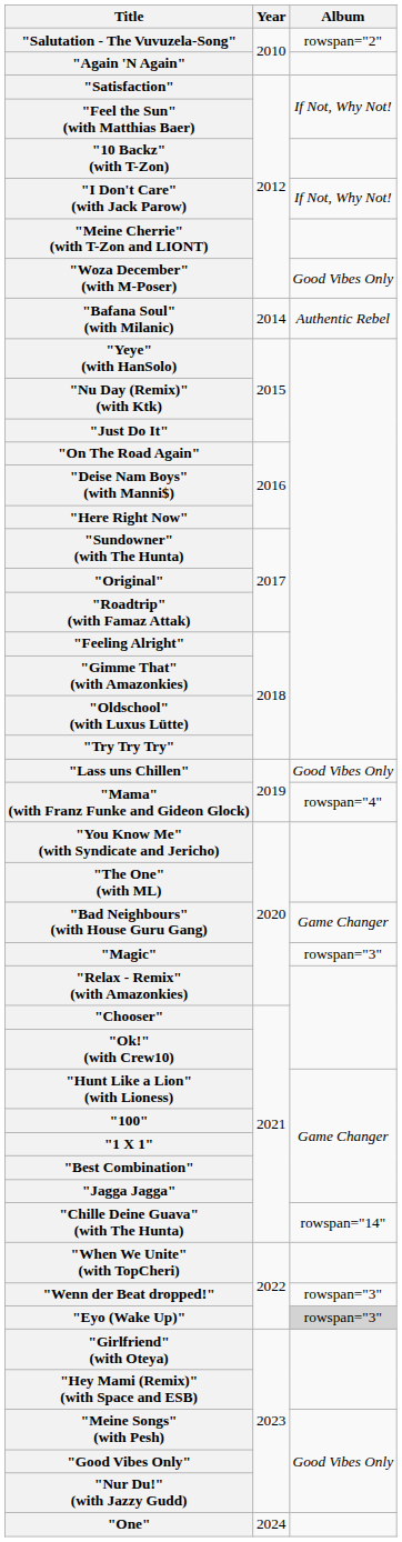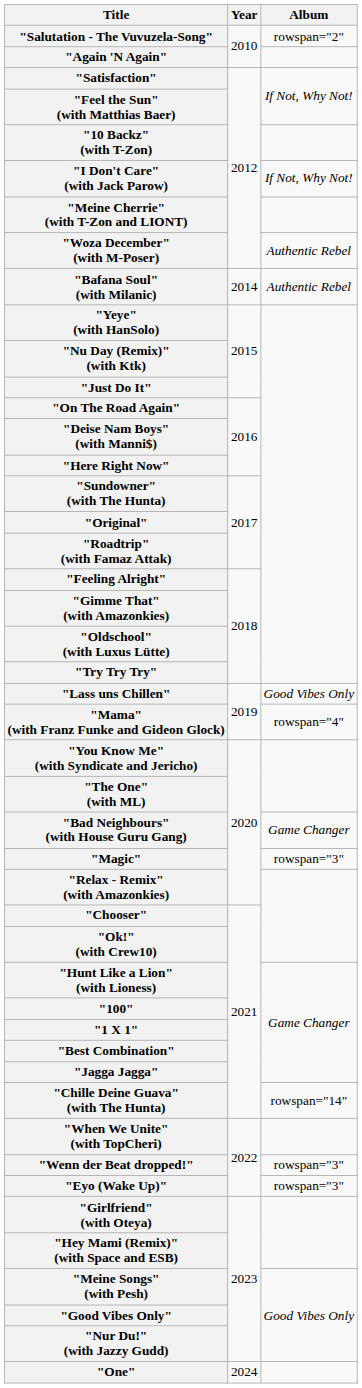"Woza December" (with M-Poser) | Album: Good Vibes Only -> Authentic Rebel
"Eyo (Wake Up)" | Album: lightgrey background -> no background
